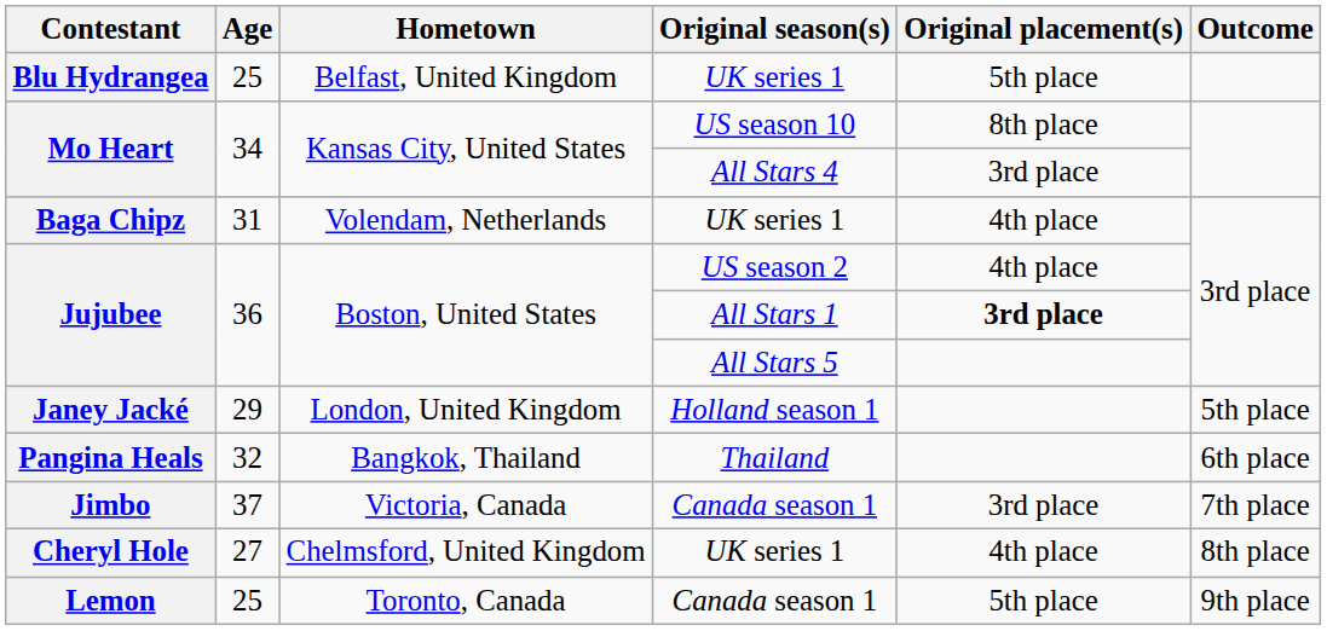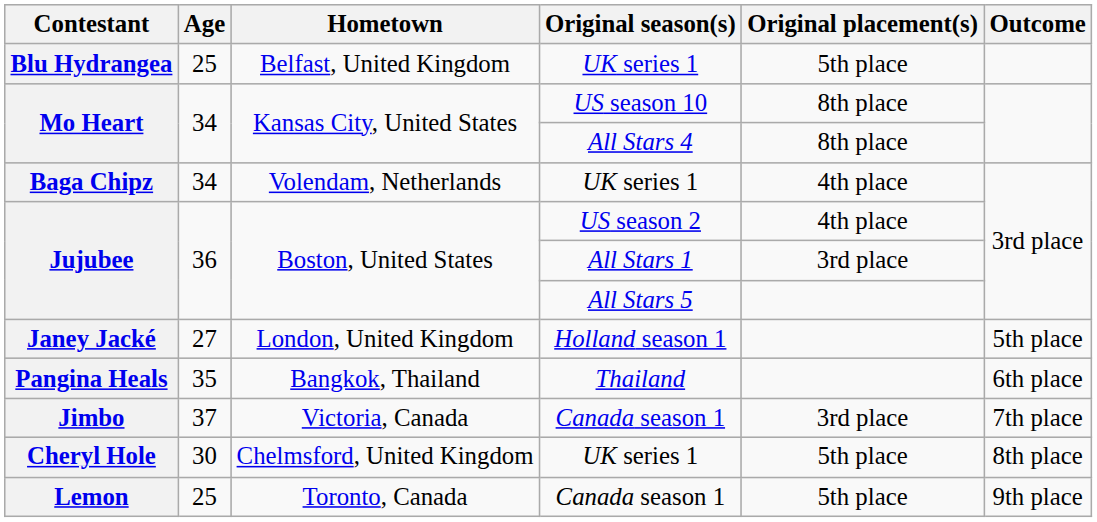Mo Heart / All Stars 4 | Original placement(s): 3rd place -> 8th place
Baga Chipz | Age: 31 -> 34
Jujubee / All Stars 1 | Original placement(s): bold -> normal
Janey Jacké | Age: 29 -> 27
Pangina Heals | Age: 32 -> 35
Cheryl Hole | Age: 27 -> 30
Cheryl Hole | Original placement(s): 4th place -> 5th place
